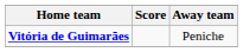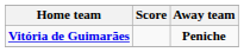Vitória de Guimarães | Away team: normal -> bold
